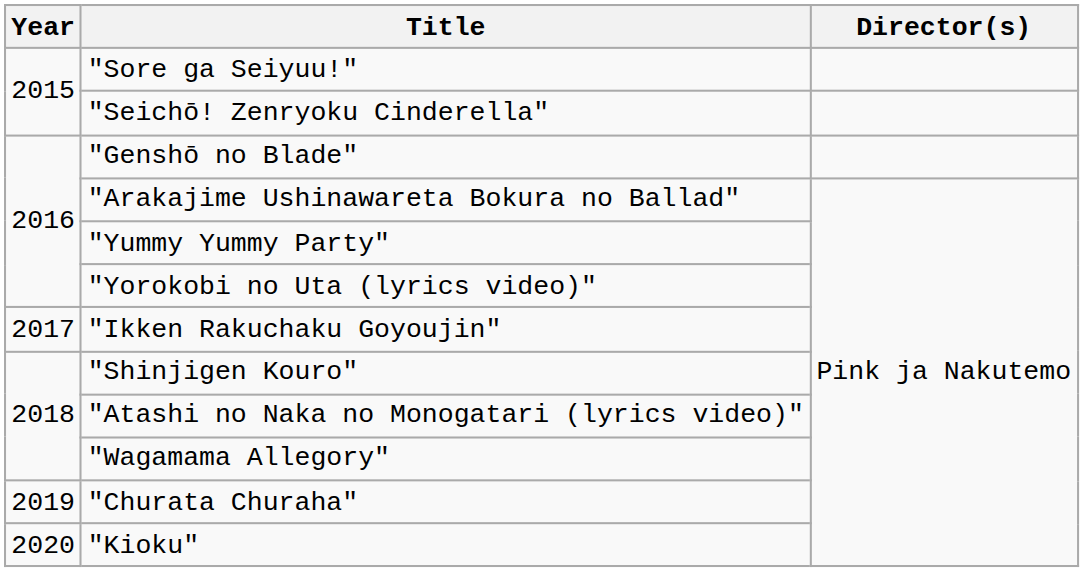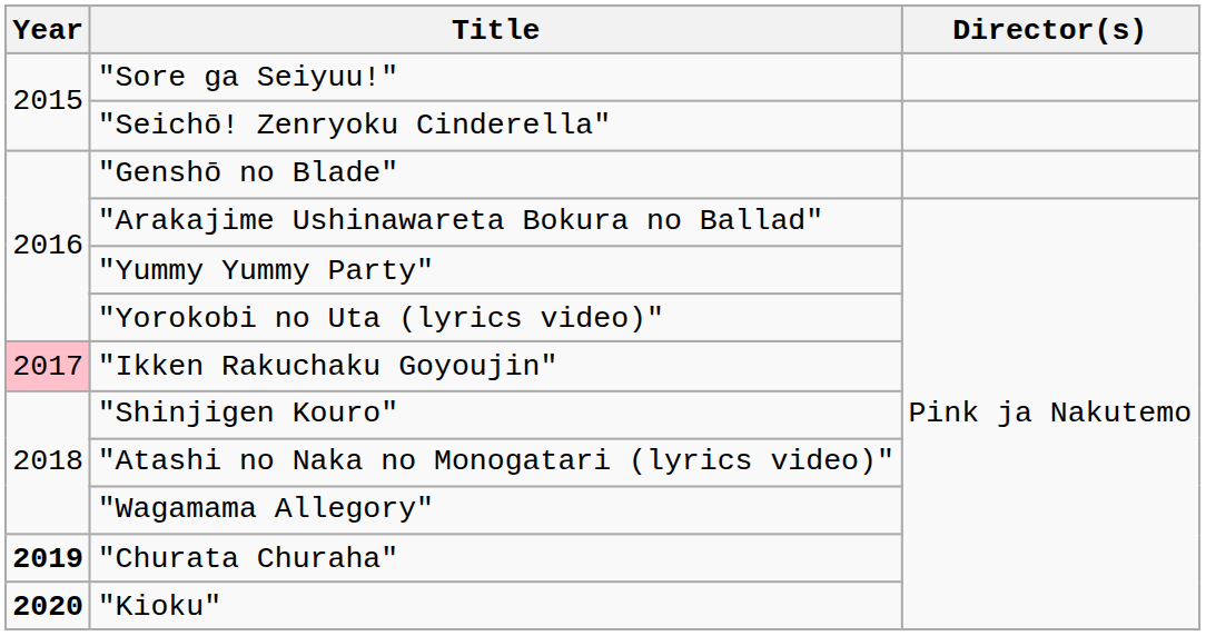"Ikken Rakuchaku Goyoujin" | Year: no background -> pink background
"Churata Churaha" | Year: normal -> bold
"Kioku" | Year: normal -> bold
